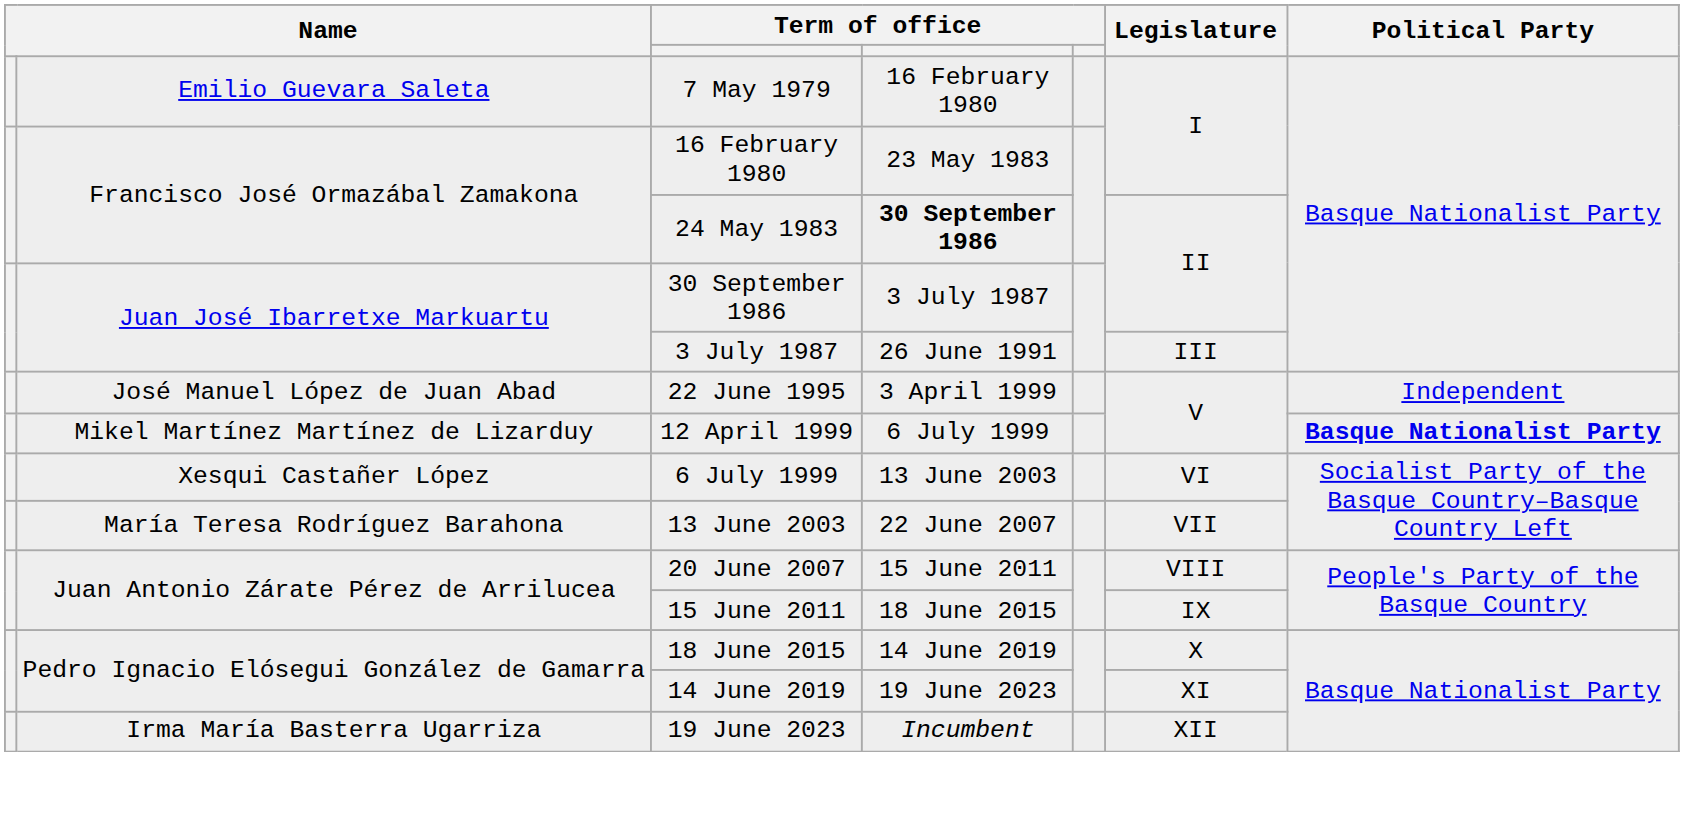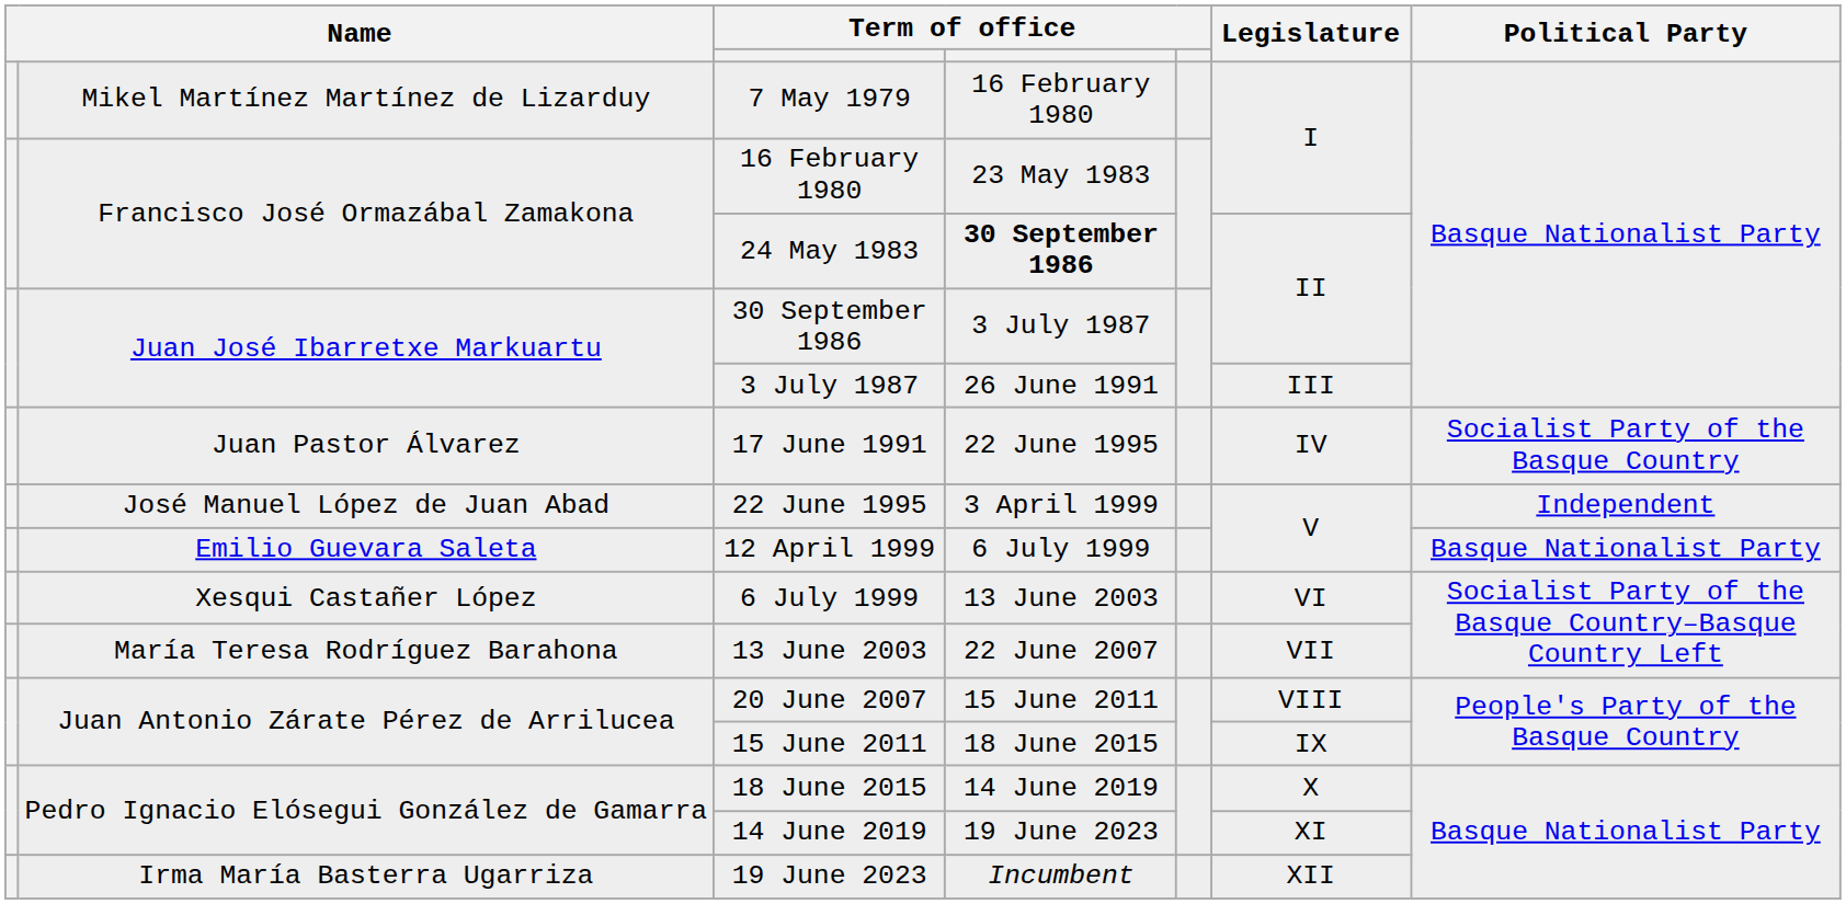7 May 1979 | column 2: Emilio Guevara Saleta -> Mikel Martínez Martínez de Lizarduy
+ row: Juan Pastor Álvarez | 17 June 1991 | 22 June 1995 | IV | Socialist Party of the Basque Country
12 April 1999 | column 2: Mikel Martínez Martínez de Lizarduy -> Emilio Guevara Saleta
12 April 1999 | Political Party: bold -> normal
